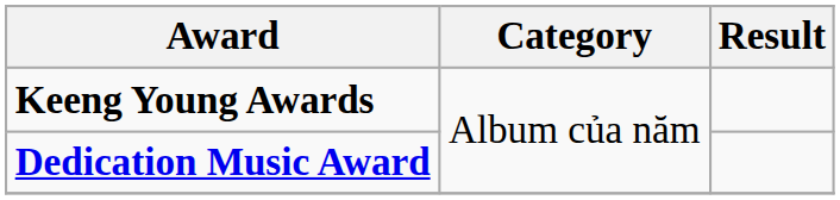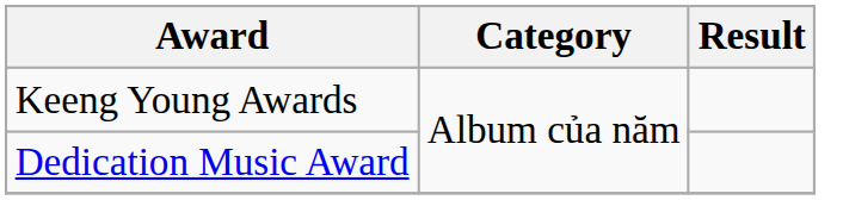Keeng Young Awards | Award: bold -> normal
Dedication Music Award | Award: bold -> normal
